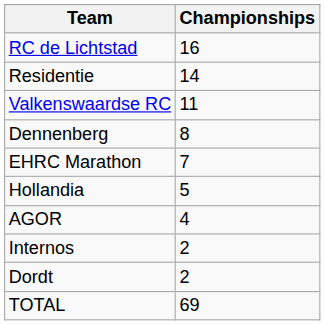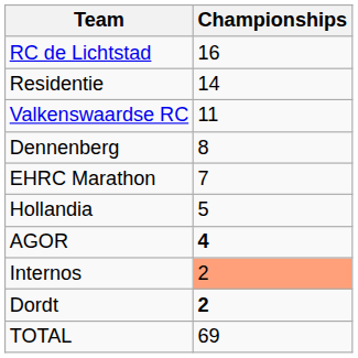AGOR | Championships: normal -> bold
Internos | Championships: no background -> lightsalmon background
Dordt | Championships: normal -> bold
